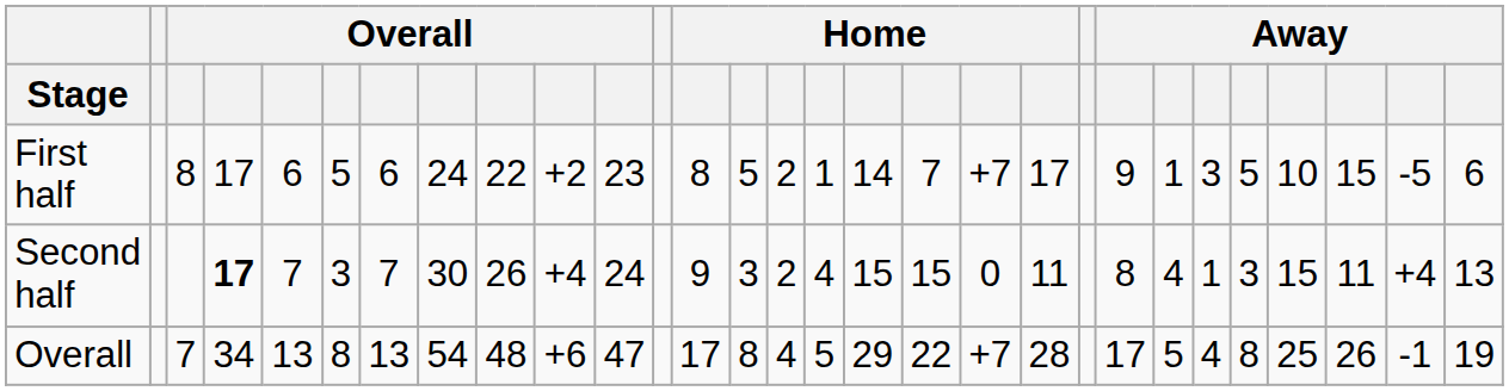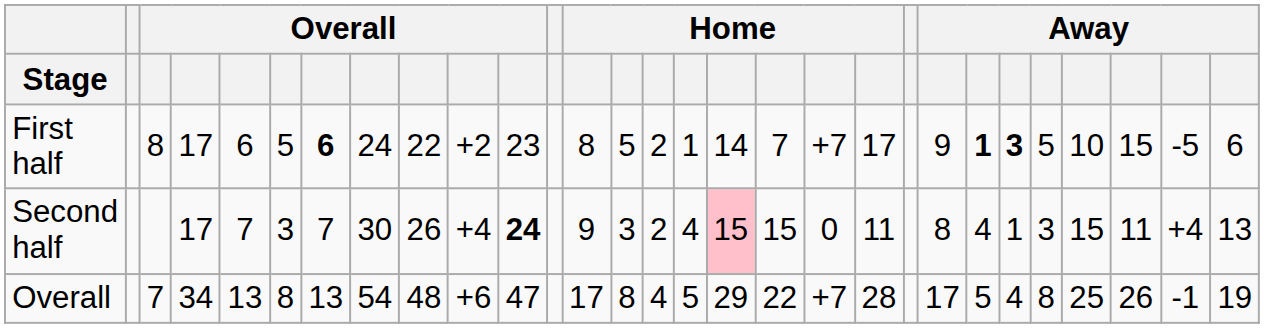First half | column 7: normal -> bold
First half | column 23: normal -> bold
First half | column 24: normal -> bold
Second half | column 4: bold -> normal
Second half | column 11: normal -> bold
Second half | column 17: no background -> pink background
